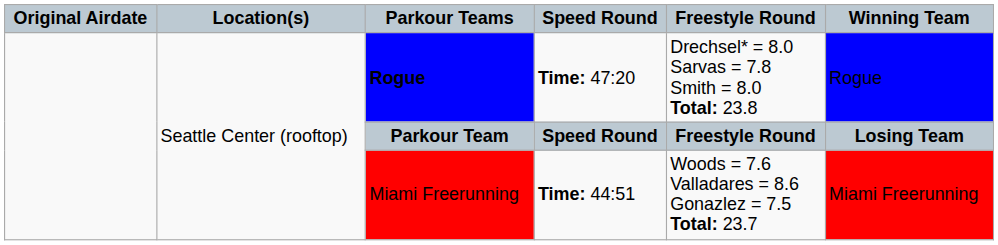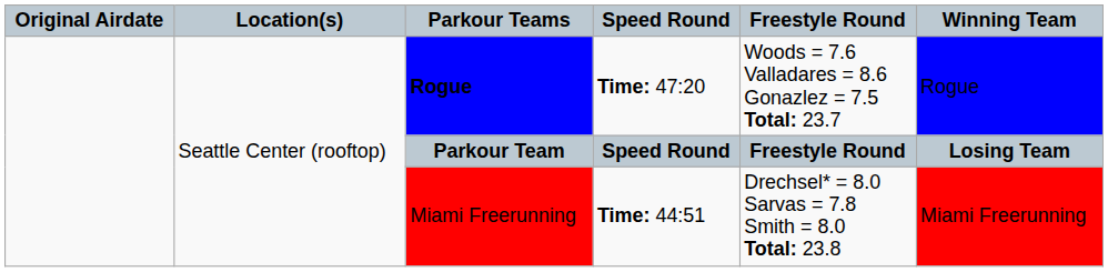row 2 | Freestyle Round: Drechsel* = 8.0 Sarvas = 7.8 Smith = 8.0 Total: 23.8 -> Woods = 7.6 Valladares = 8.6 Gonazlez = 7.5 Total: 23.7
row 4 | Freestyle Round: Woods = 7.6 Valladares = 8.6 Gonazlez = 7.5 Total: 23.7 -> Drechsel* = 8.0 Sarvas = 7.8 Smith = 8.0 Total: 23.8
